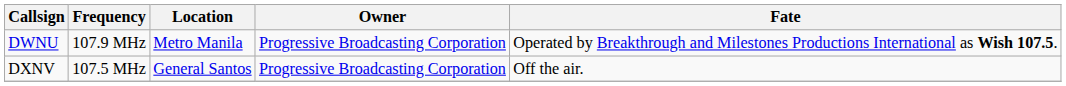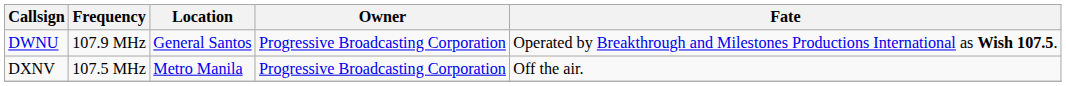DWNU | Location: Metro Manila -> General Santos
DXNV | Location: General Santos -> Metro Manila
